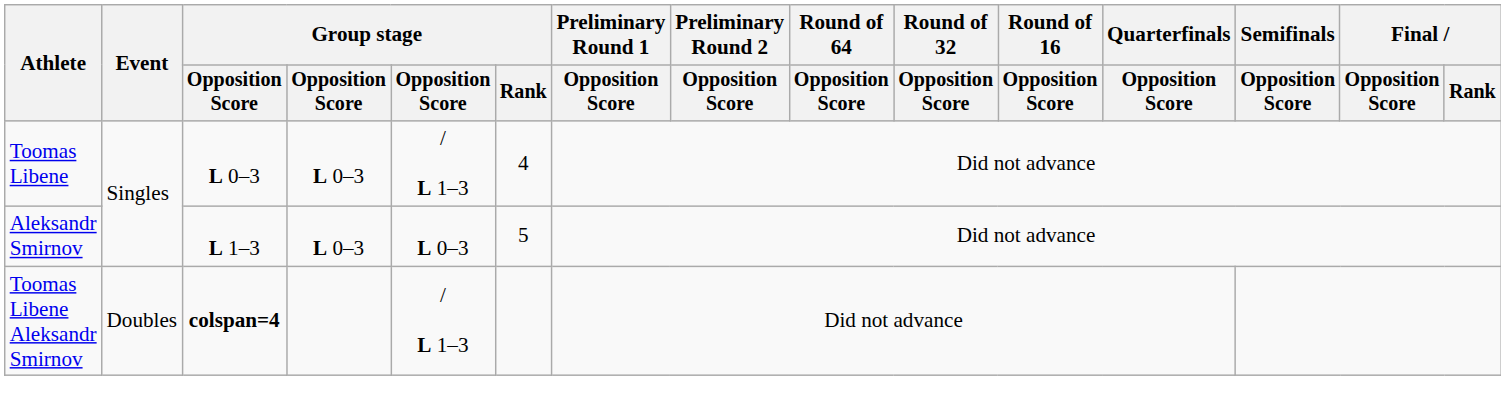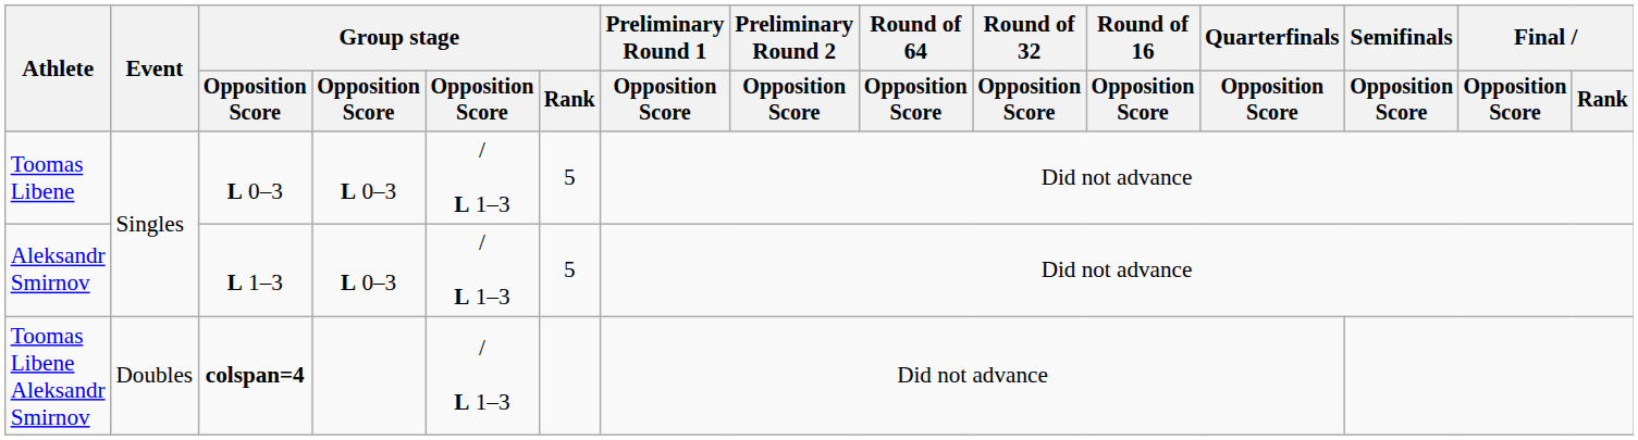Toomas Libene | Group stage / Rank: 4 -> 5
Aleksandr Smirnov | column 5: L 0–3 -> / L 1–3
